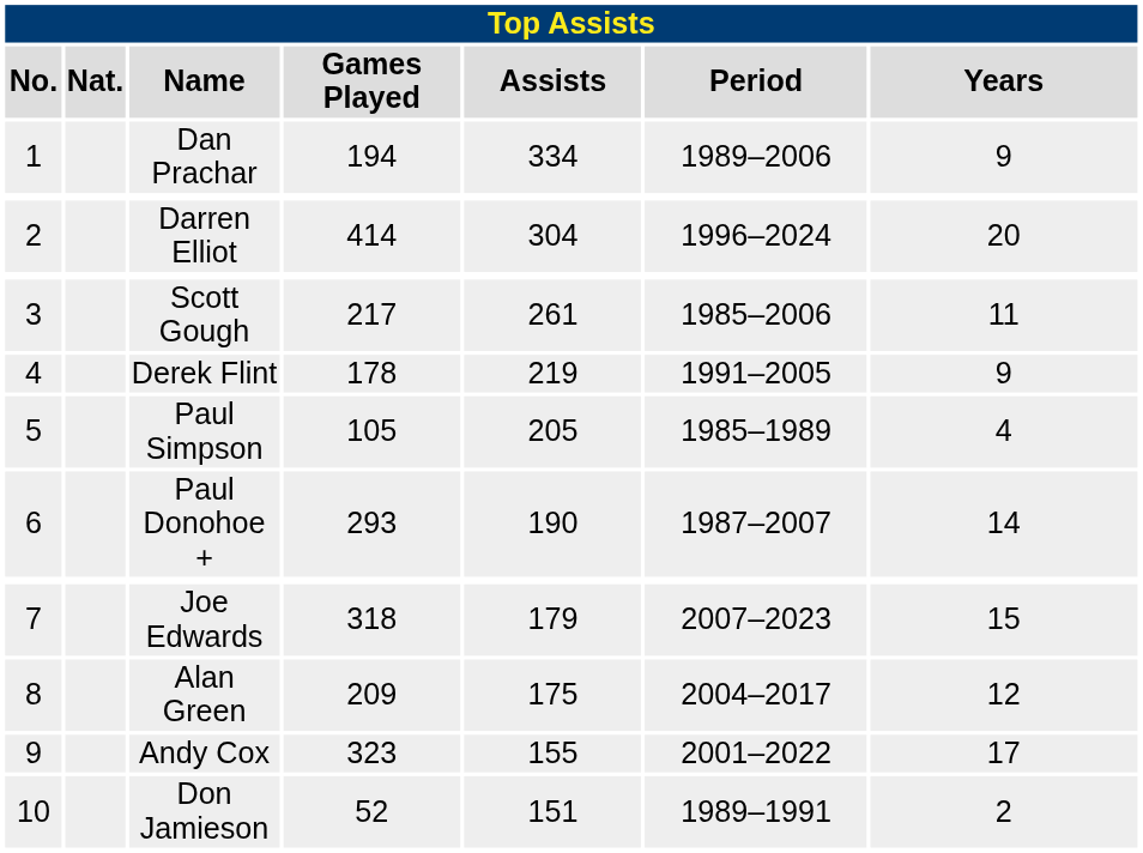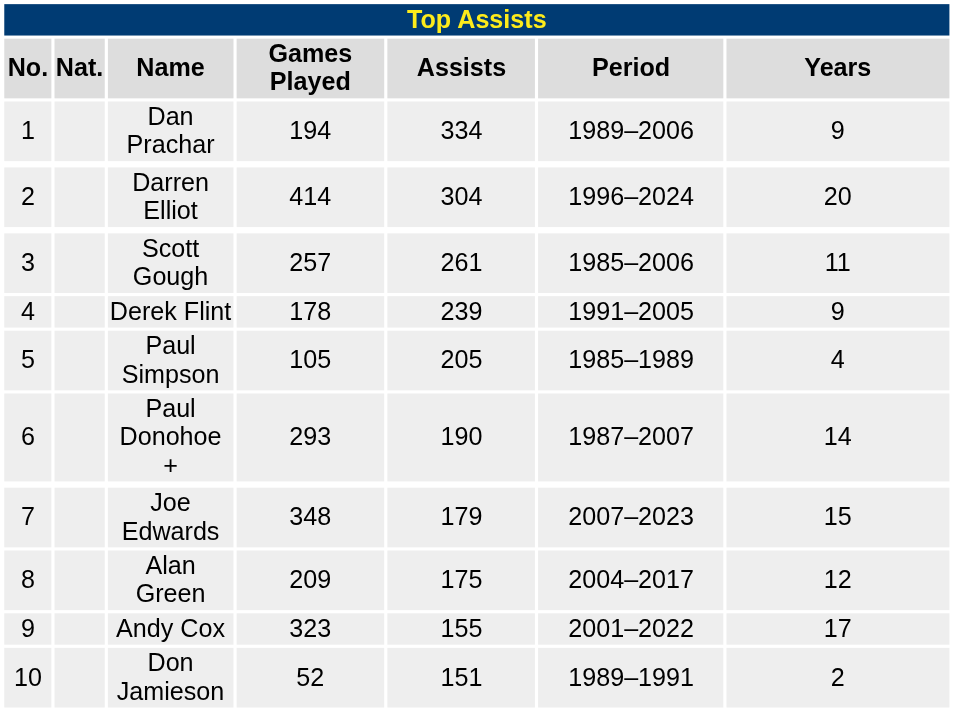Scott Gough | Games Played: 217 -> 257
Derek Flint | Assists: 219 -> 239
Joe Edwards | Games Played: 318 -> 348
